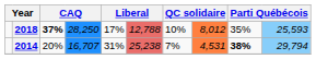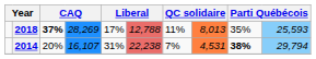2018 | column 4: 28,250 -> 28,269
2018 | column 7: 10% -> 11%
2018 | column 8: 8,012 -> 8,013
2014 | column 4: 16,707 -> 16,107
2014 | column 6: 25,238 -> 22,238
